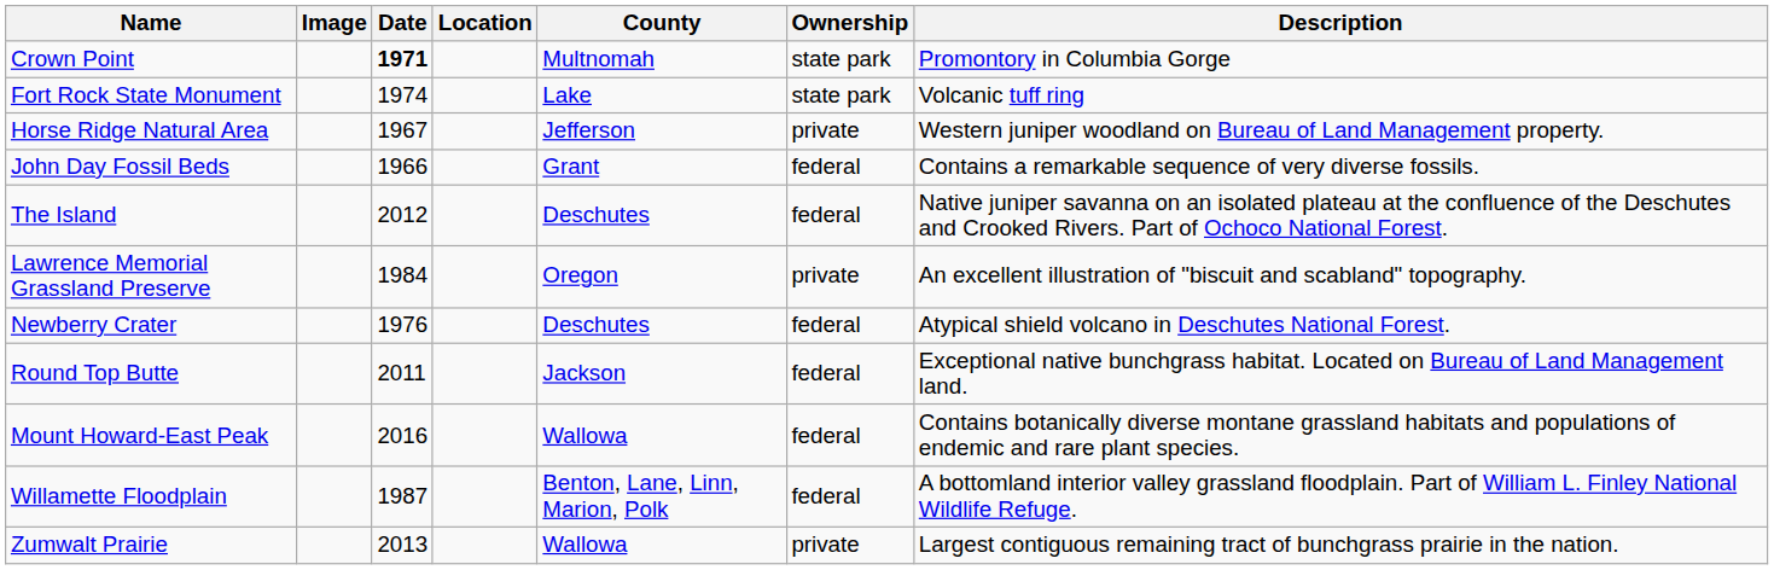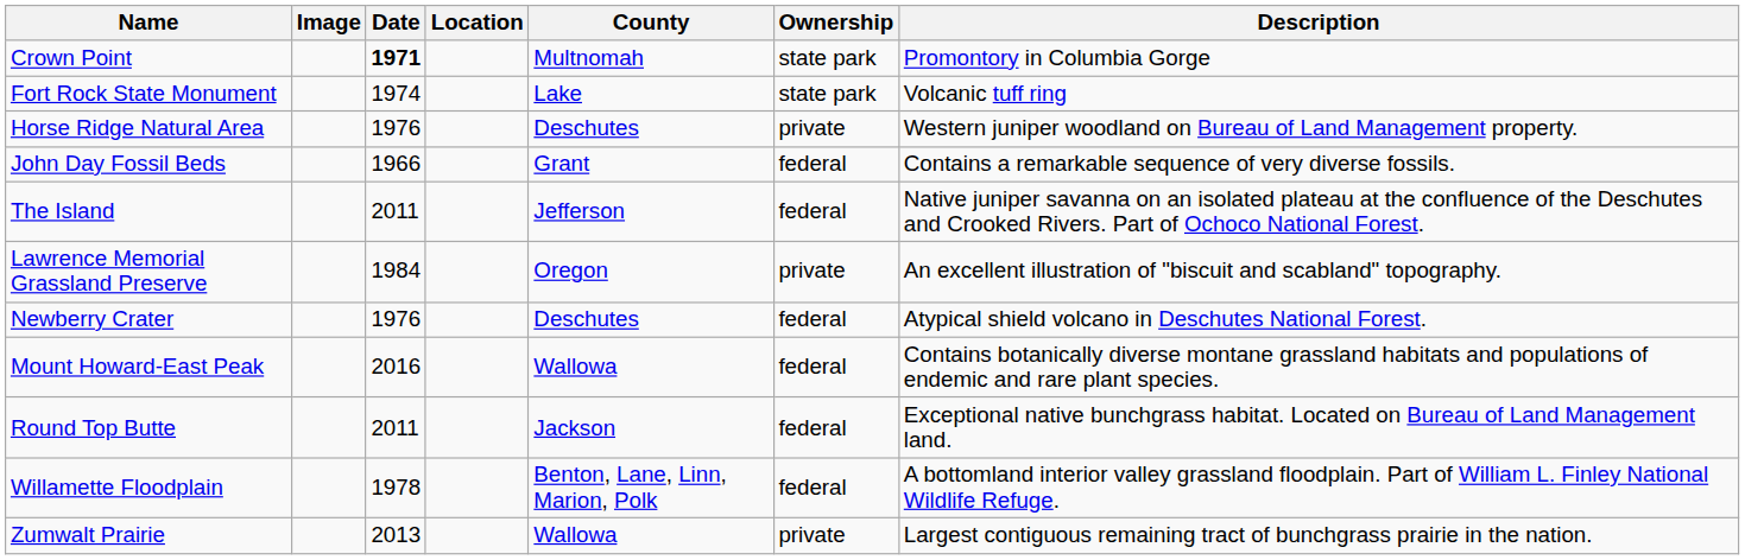Horse Ridge Natural Area | Date: 1967 -> 1976
Horse Ridge Natural Area | County: Jefferson -> Deschutes
The Island | Date: 2012 -> 2011
The Island | County: Deschutes -> Jefferson
rows swapped: Mount Howard-East Peak <-> Round Top Butte
Willamette Floodplain | Date: 1987 -> 1978
